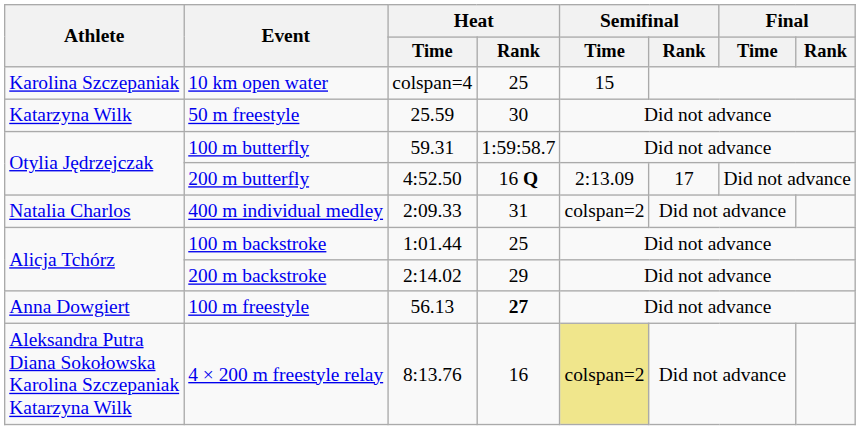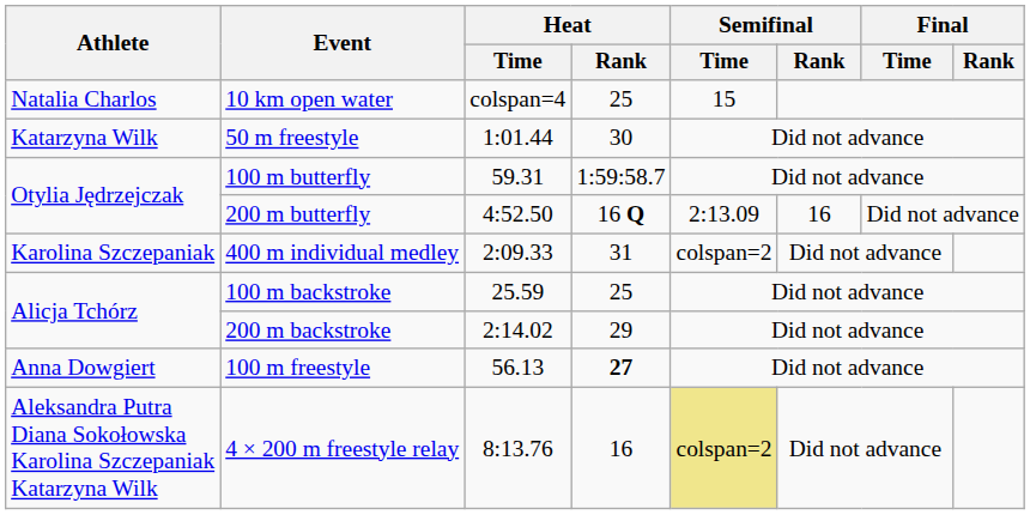10 km open water | Athlete: Karolina Szczepaniak -> Natalia Charlos
50 m freestyle | Heat / Time: 25.59 -> 1:01.44
200 m butterfly | Semifinal / Rank: 17 -> 16
400 m individual medley | Athlete: Natalia Charlos -> Karolina Szczepaniak
100 m backstroke | Heat / Time: 1:01.44 -> 25.59
